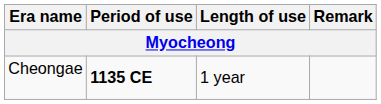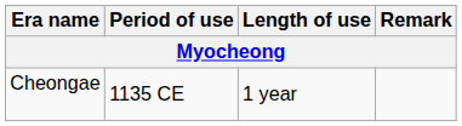Cheongae | Period of use: bold -> normal
